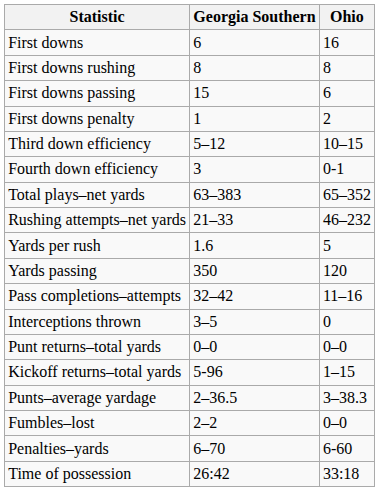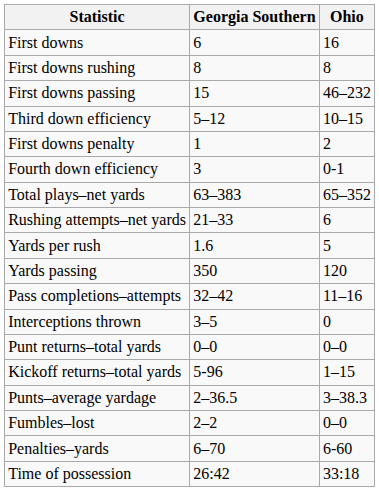First downs passing | Ohio: 6 -> 46–232
rows swapped: First downs penalty <-> Third down efficiency
Rushing attempts–net yards | Ohio: 46–232 -> 6
